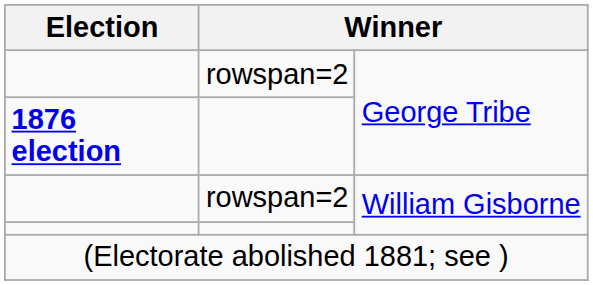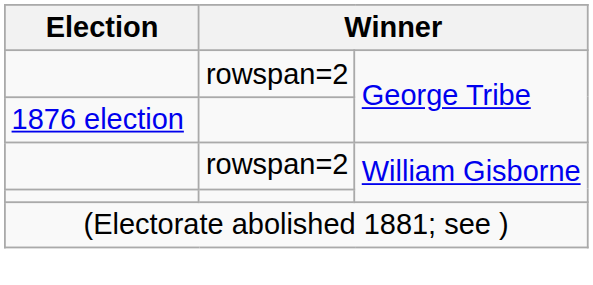1876 election | Election: bold -> normal
